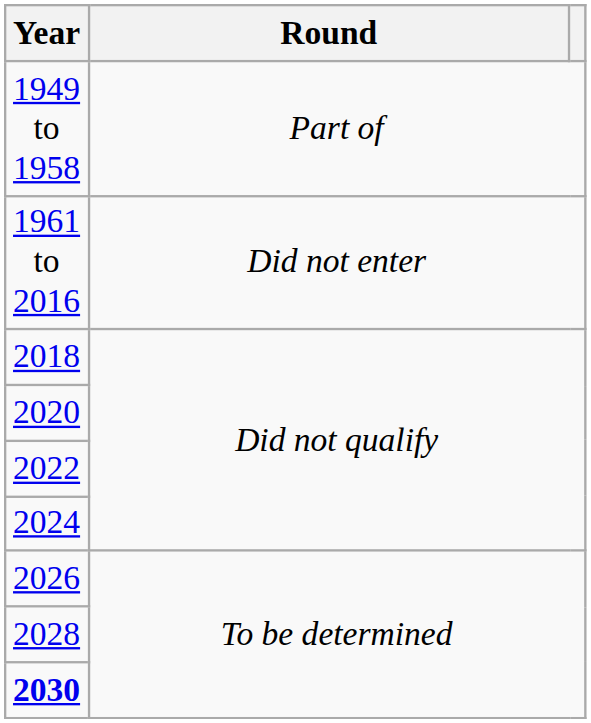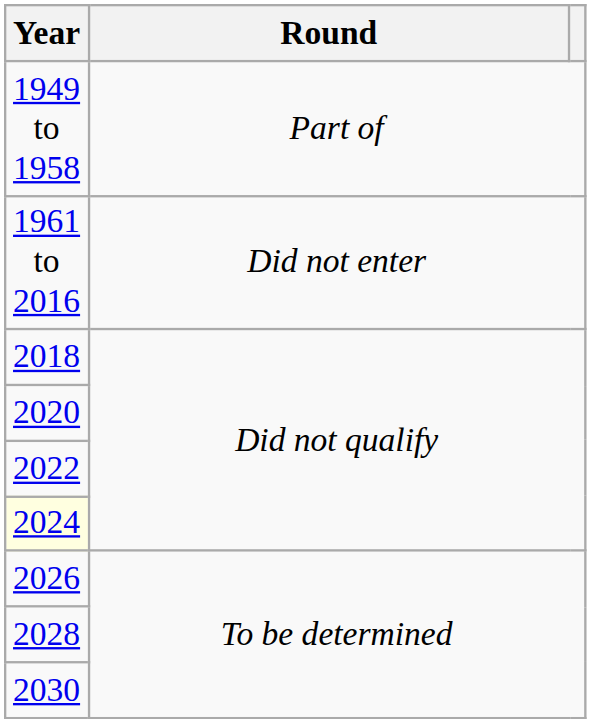2024 | Year: no background -> lightyellow background
2030 | Year: bold -> normal
